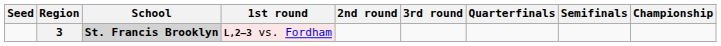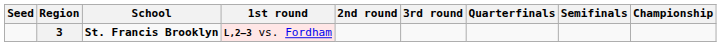3 | School: lightgrey background -> no background
